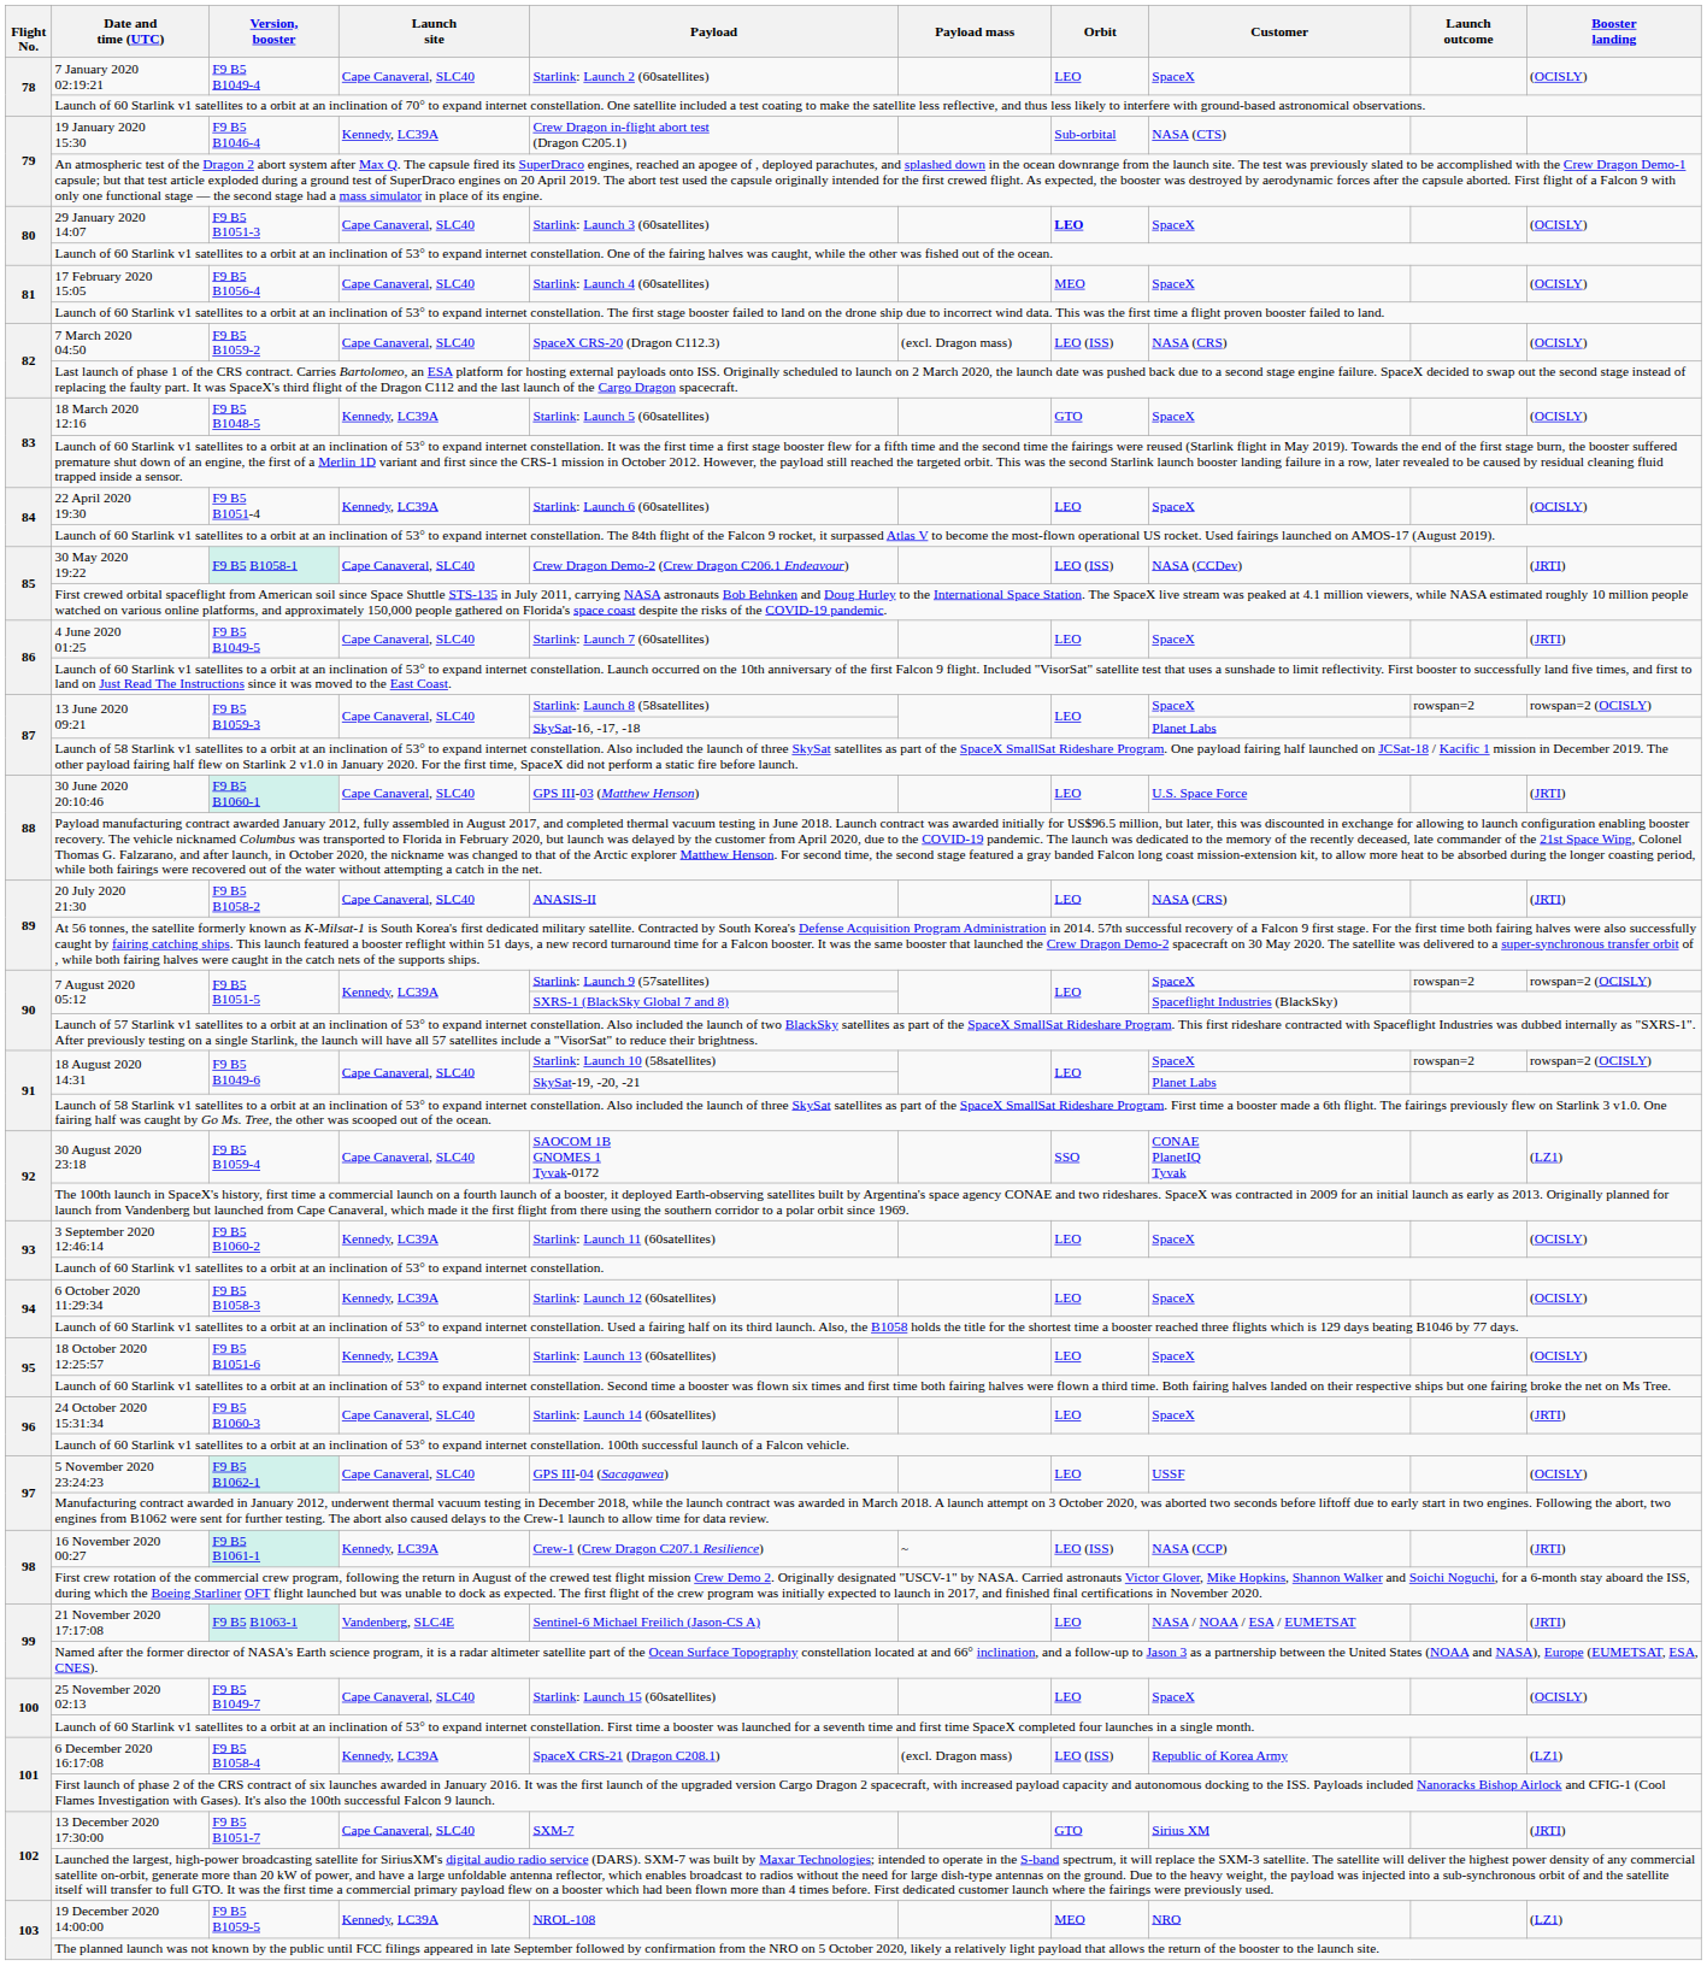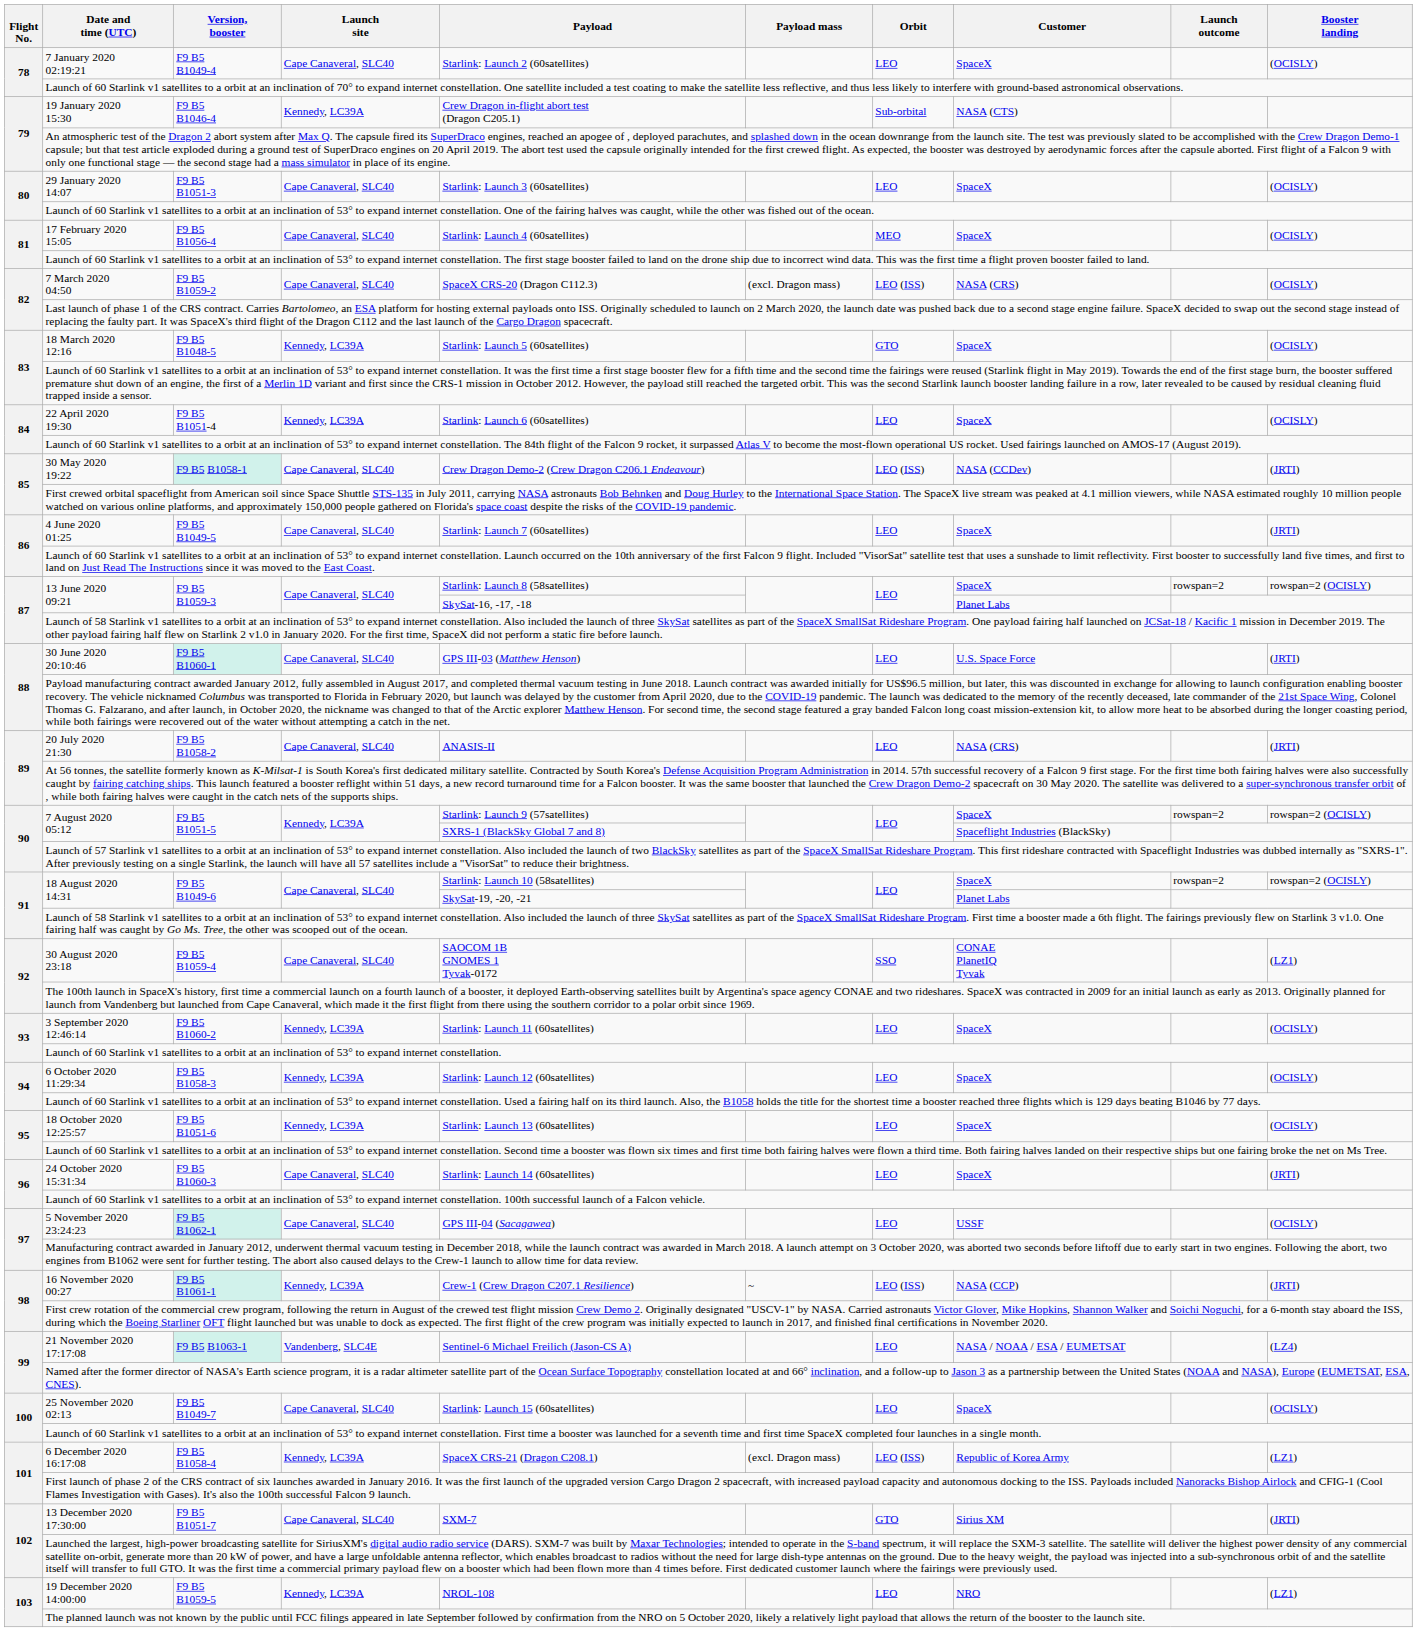29 January 2020 14:07 | Orbit: bold -> normal
21 November 2020 17:17:08 | Booster landing: (JRTI) -> (LZ4)
19 December 2020 14:00:00 | Orbit: MEO -> LEO
